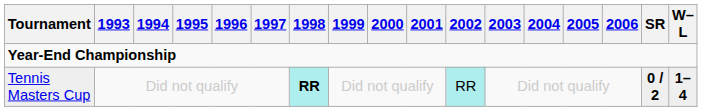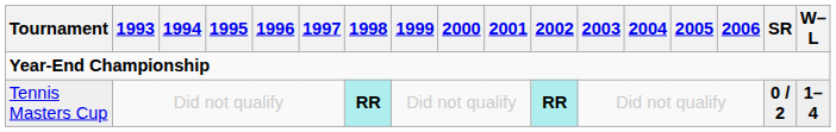Tennis Masters Cup | 2002: normal -> bold
